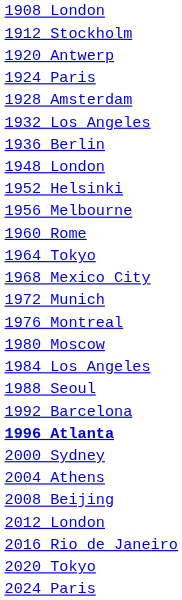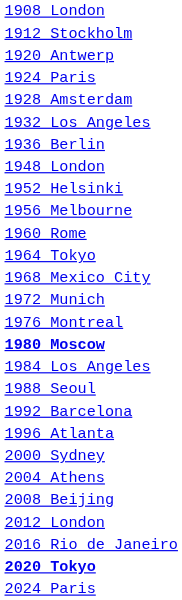1980 Moscow | column 1: normal -> bold
1996 Atlanta | column 1: bold -> normal
2020 Tokyo | column 1: normal -> bold
